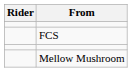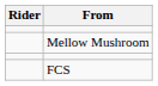row 3 | From: FCS -> Mellow Mushroom
row 5 | From: Mellow Mushroom -> FCS
